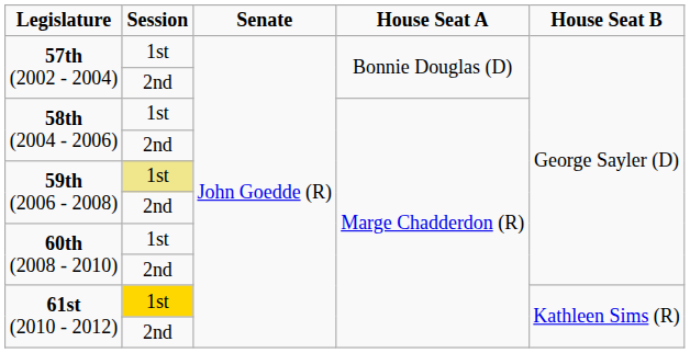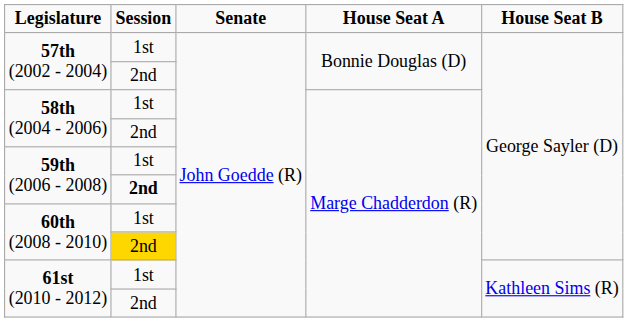59th (2006 - 2008) / 1st | Session: khaki background -> no background
59th (2006 - 2008) / 2nd | Session: normal -> bold
60th (2008 - 2010) / 2nd | Session: no background -> gold background
61st (2010 - 2012) / 1st | Session: gold background -> no background
